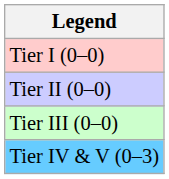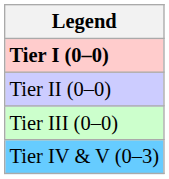row 2 | column 1: normal -> bold
